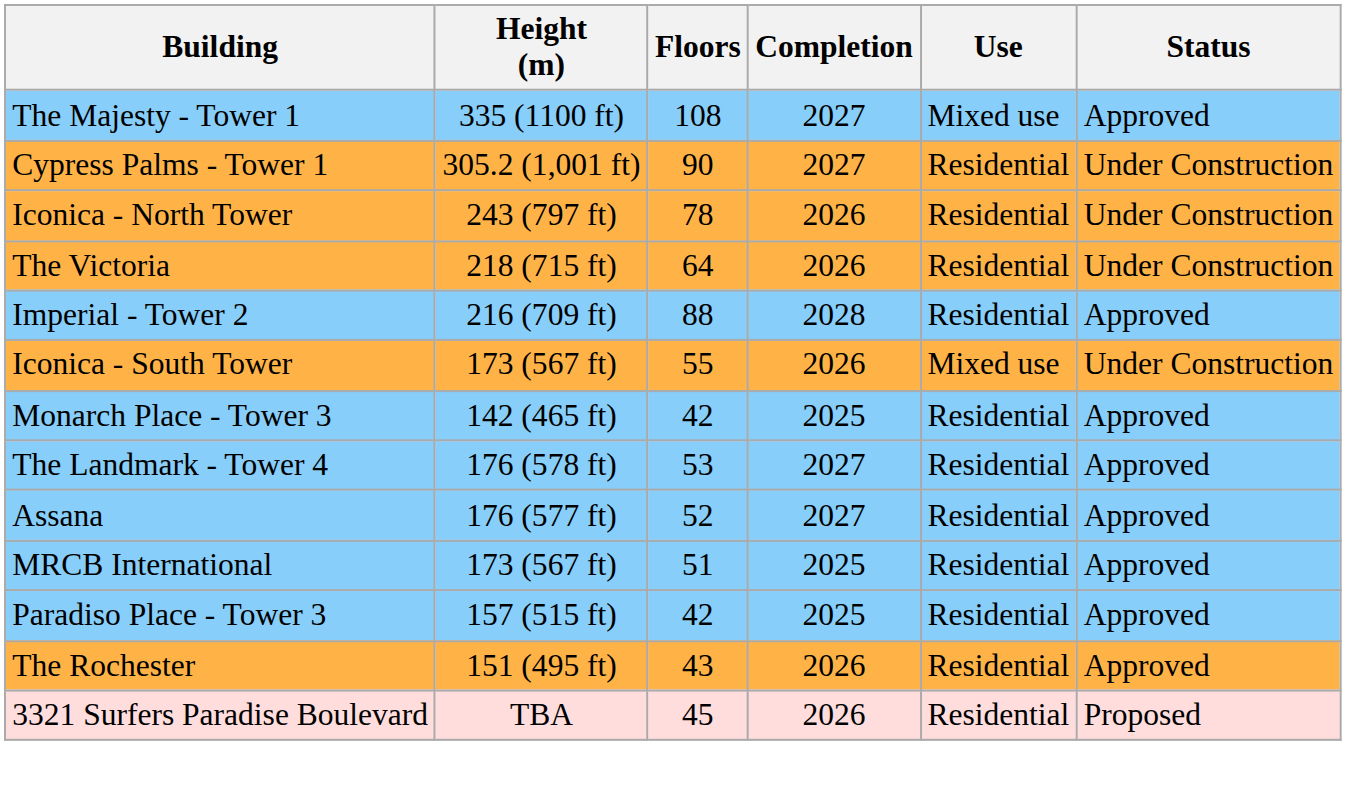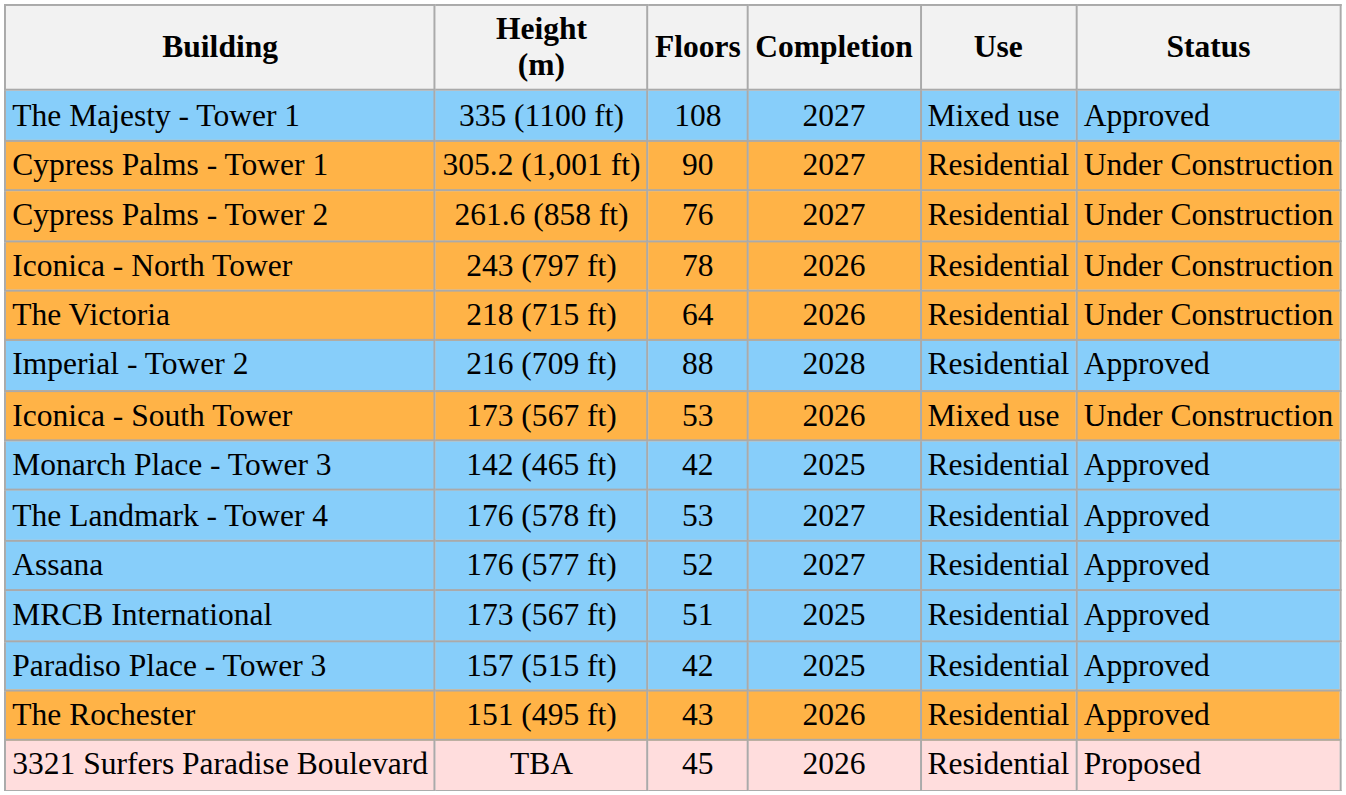+ row: Cypress Palms - Tower 2 | 261.6 (858 ft) | 76 | 2027 | Residential | Under Construction
Iconica - South Tower | Floors: 55 -> 53
